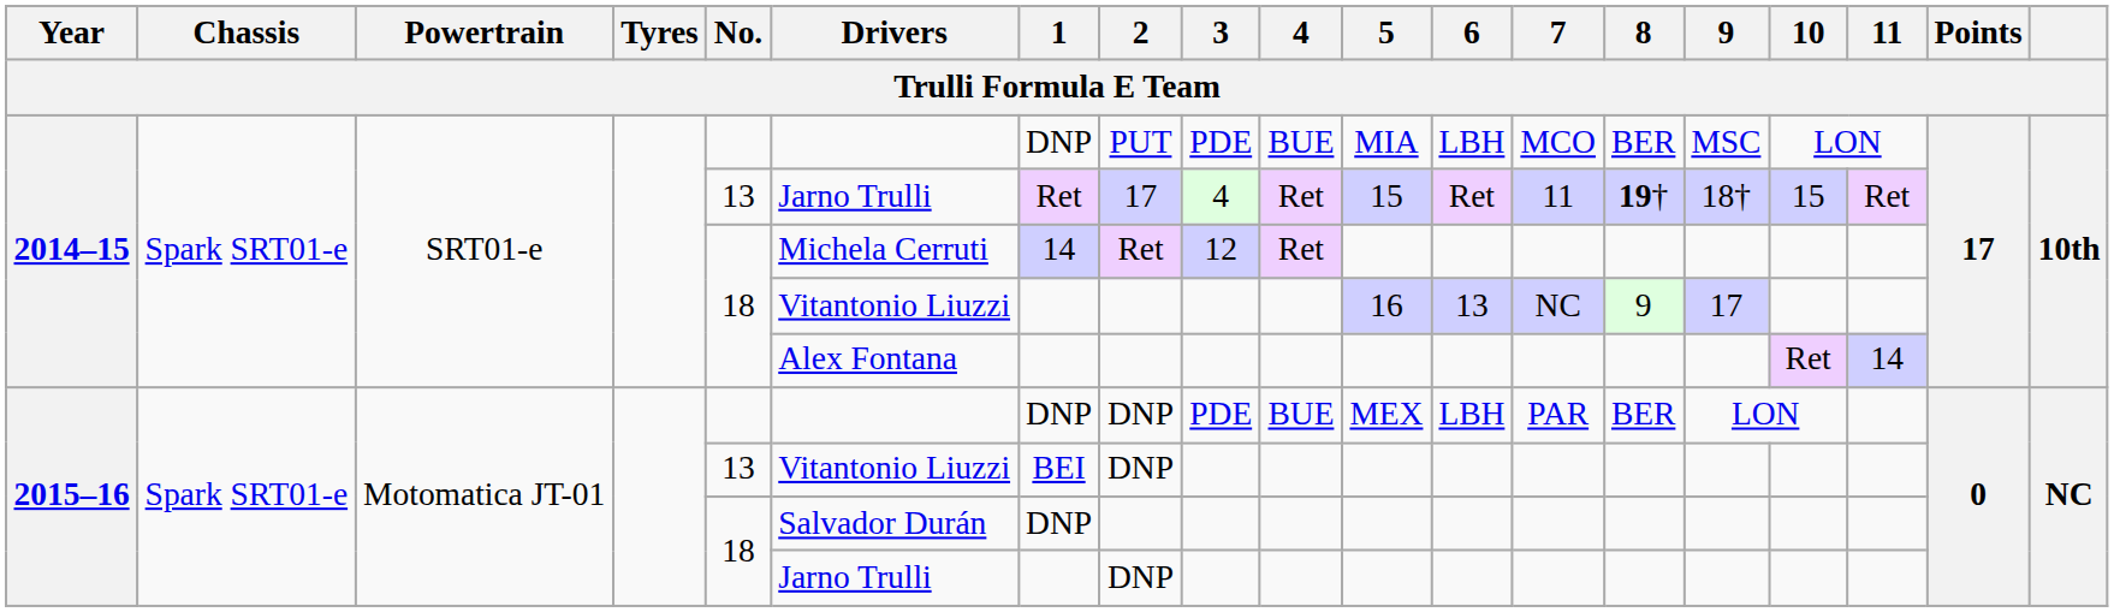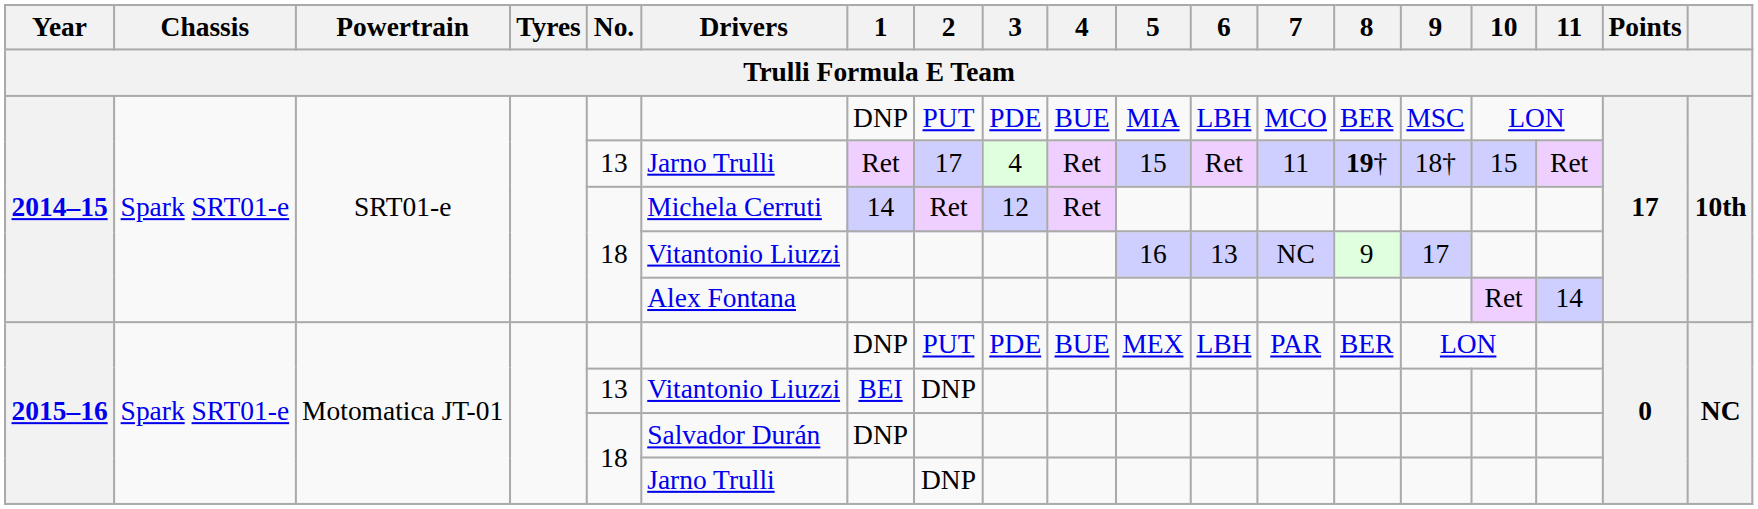row 8 | 2: DNP -> PUT
